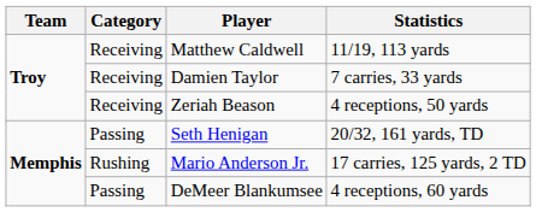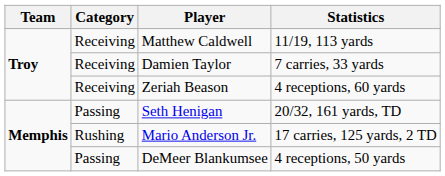Zeriah Beason | Statistics: 4 receptions, 50 yards -> 4 receptions, 60 yards
DeMeer Blankumsee | Statistics: 4 receptions, 60 yards -> 4 receptions, 50 yards
